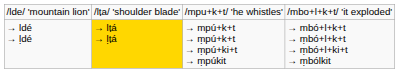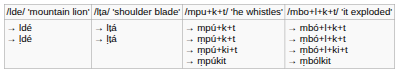→ ldé → ḷdé | column 2: gold background -> no background
